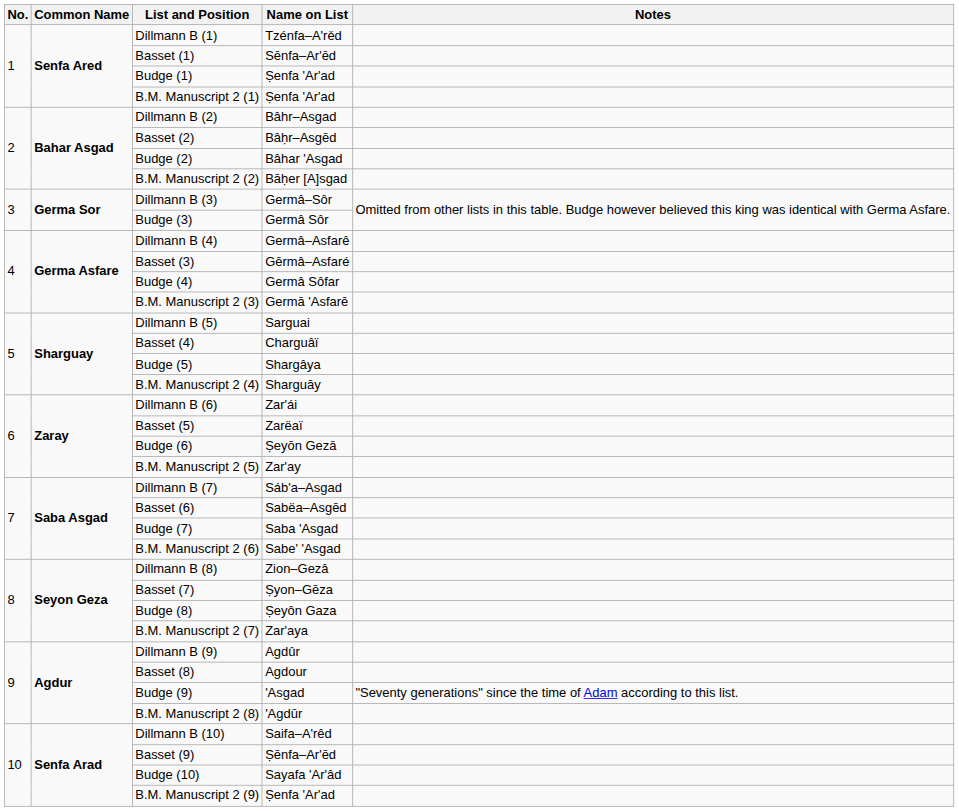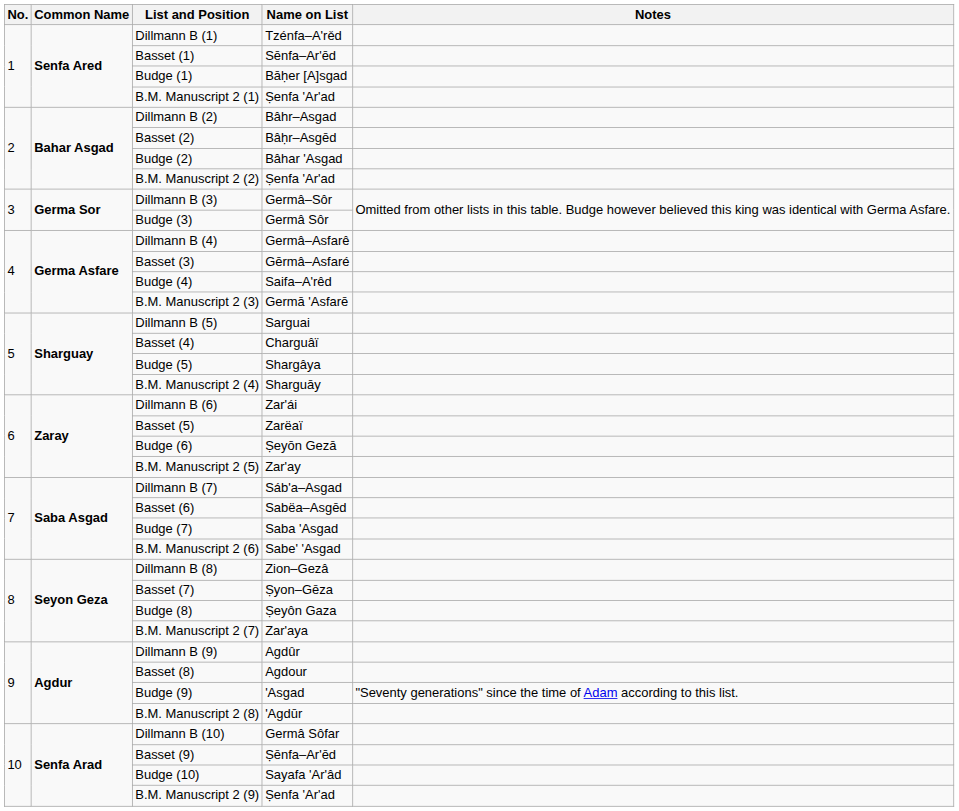Budge (1) | Name on List: Ṣenfa 'Ar'ad -> Bāḥer [A]sgad
B.M. Manuscript 2 (2) | Name on List: Bāḥer [A]sgad -> Ṣenfa 'Ar'ad
Budge (4) | Name on List: Germâ Sôfar -> Saifa–A'rêd
Dillmann B (10) | Name on List: Saifa–A'rêd -> Germâ Sôfar
